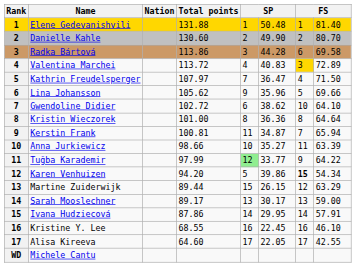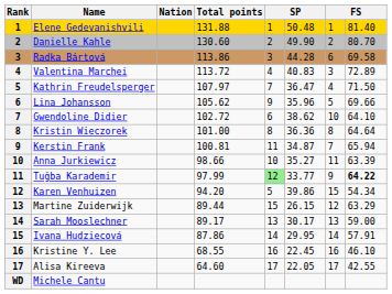Valentina Marchei | column 7: gold background -> no background
Tuğba Karademir | column 8: normal -> bold
Karen Venhuizen | column 7: bold -> normal
